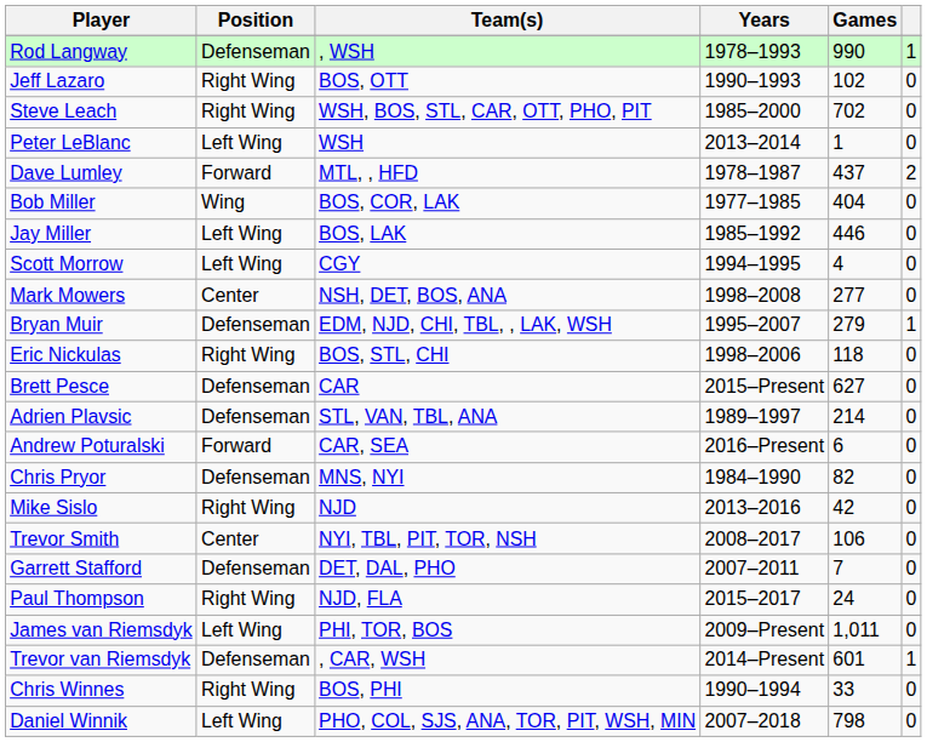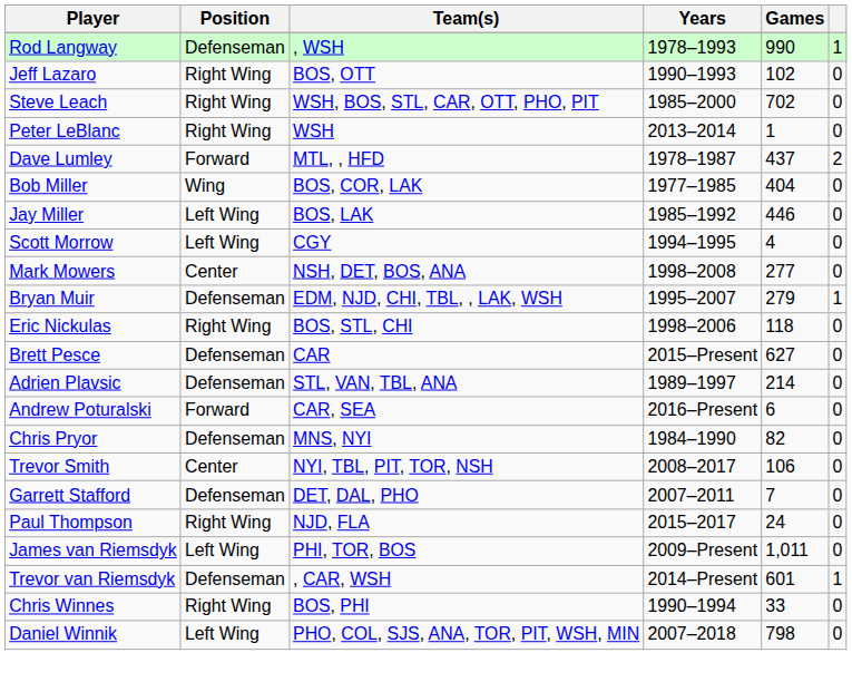Peter LeBlanc | Position: Left Wing -> Right Wing
- row: Mike Sislo | Right Wing | NJD | 2013–2016 | 42 | 0
